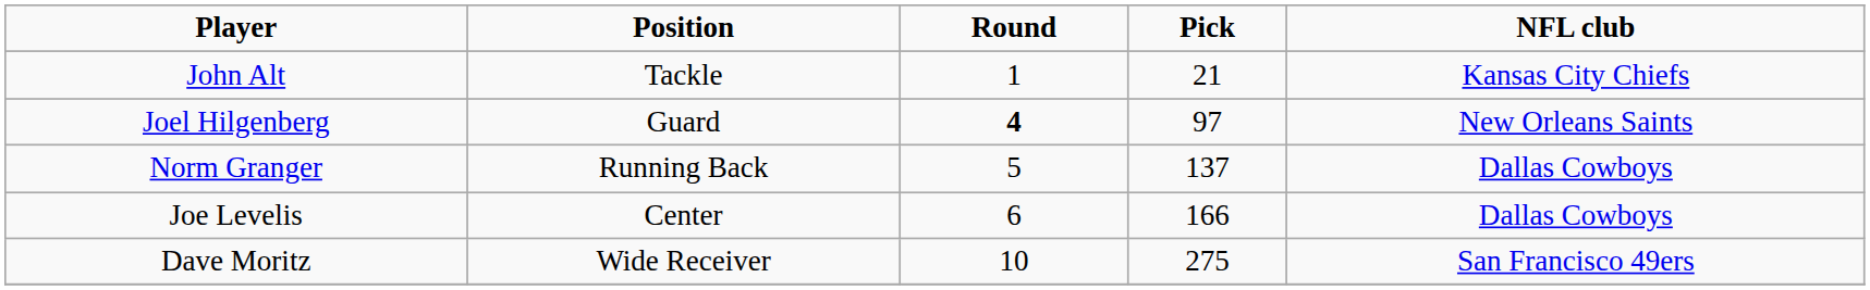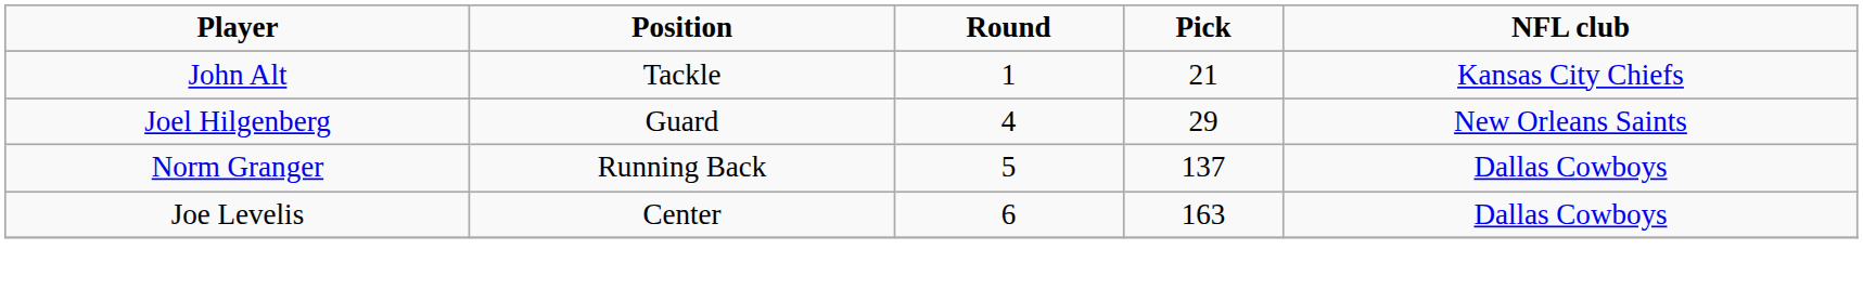Joel Hilgenberg | Round: bold -> normal
Joel Hilgenberg | Pick: 97 -> 29
Joe Levelis | Pick: 166 -> 163
- row: Dave Moritz | Wide Receiver | 10 | 275 | San Francisco 49ers
